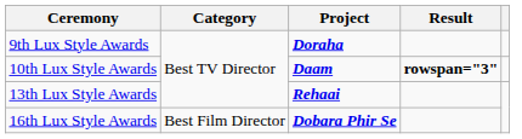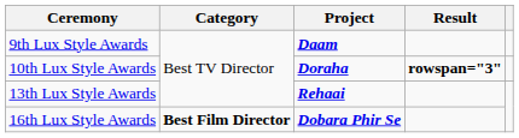9th Lux Style Awards | Project: Doraha -> Daam
10th Lux Style Awards | Project: Daam -> Doraha
16th Lux Style Awards | Category: normal -> bold
